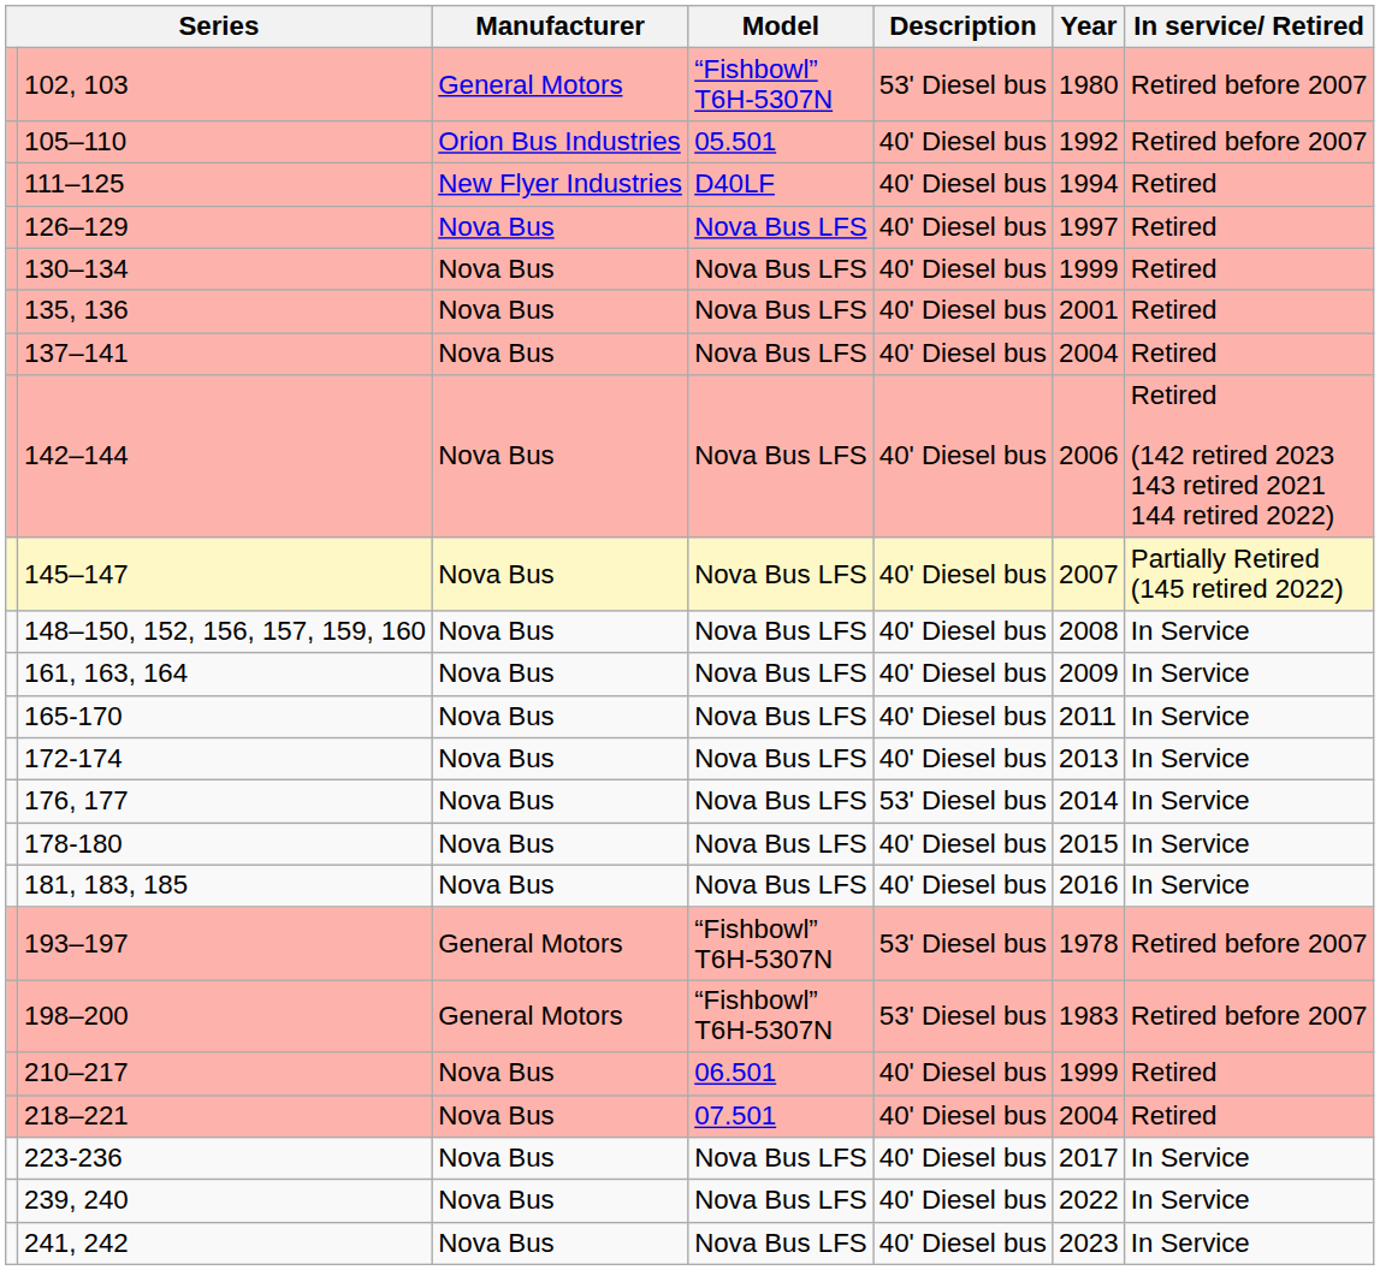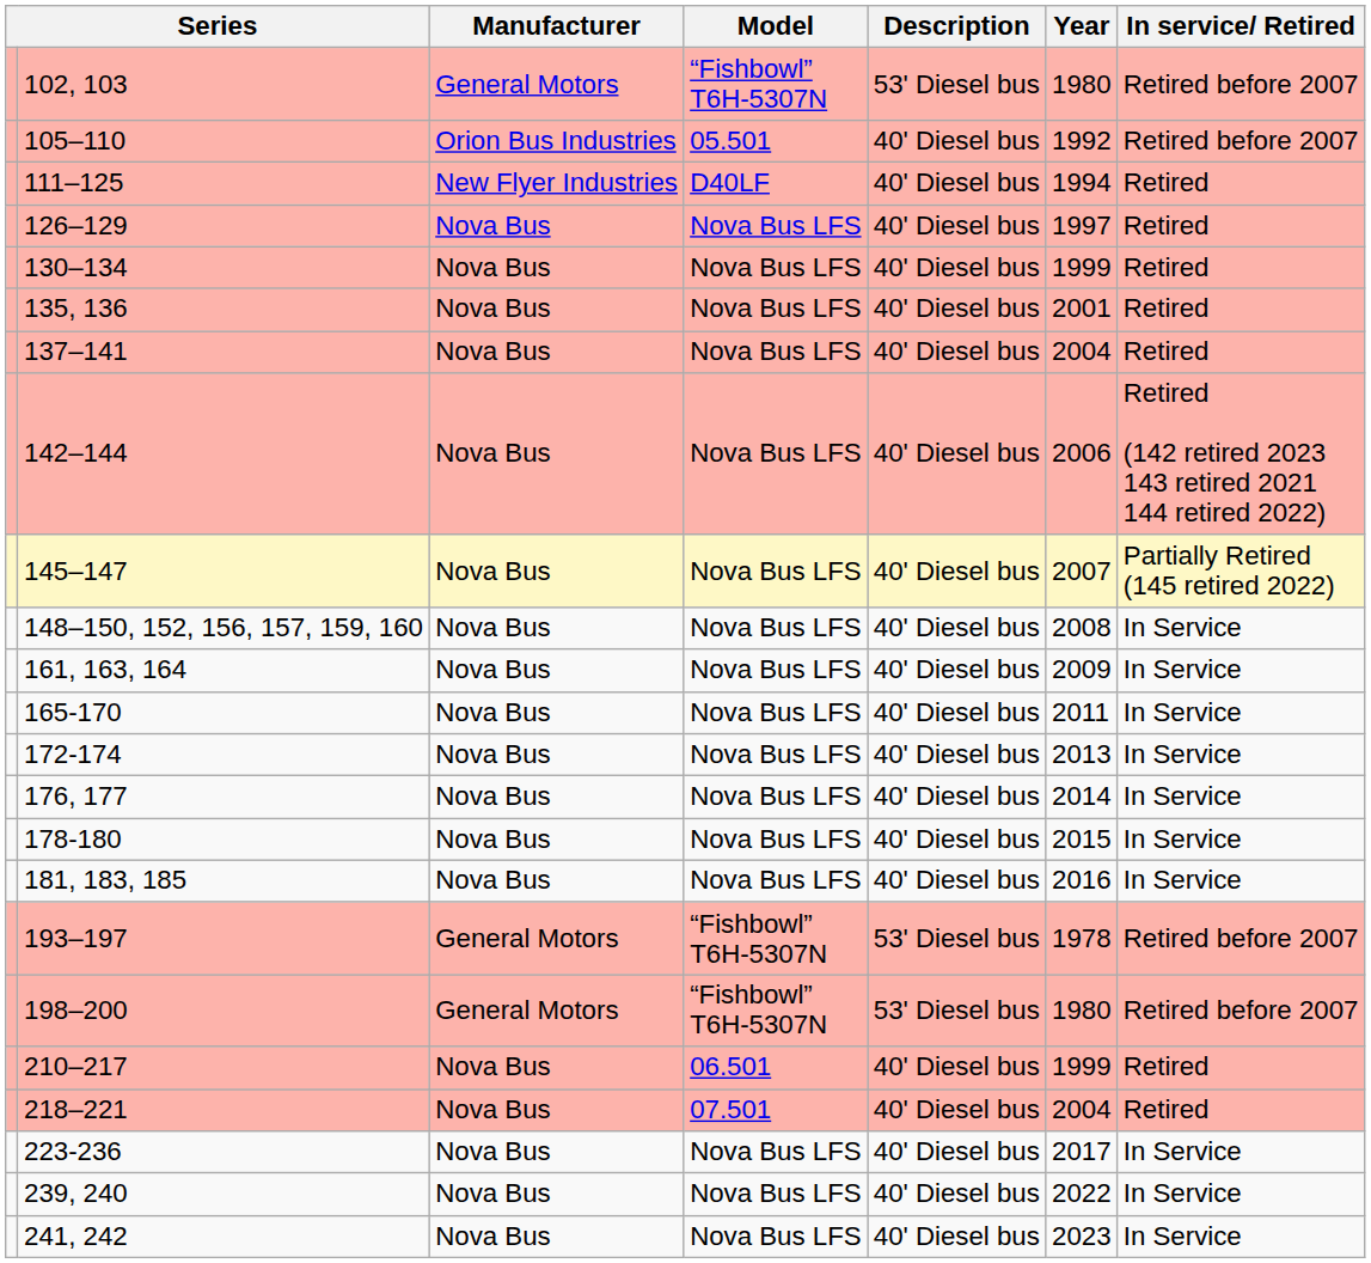176, 177 | Description: 53' Diesel bus -> 40' Diesel bus
198–200 | Year: 1983 -> 1980
